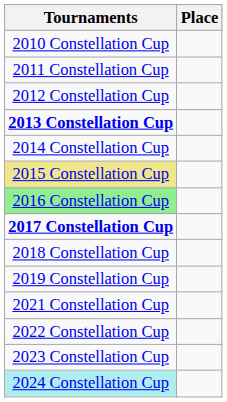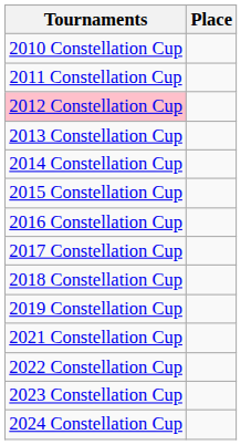2012 Constellation Cup | Tournaments: no background -> pink background
2013 Constellation Cup | Tournaments: bold -> normal
2015 Constellation Cup | Tournaments: khaki background -> no background
2016 Constellation Cup | Tournaments: lightgreen background -> no background
2017 Constellation Cup | Tournaments: bold -> normal
2024 Constellation Cup | Tournaments: paleturquoise background -> no background
